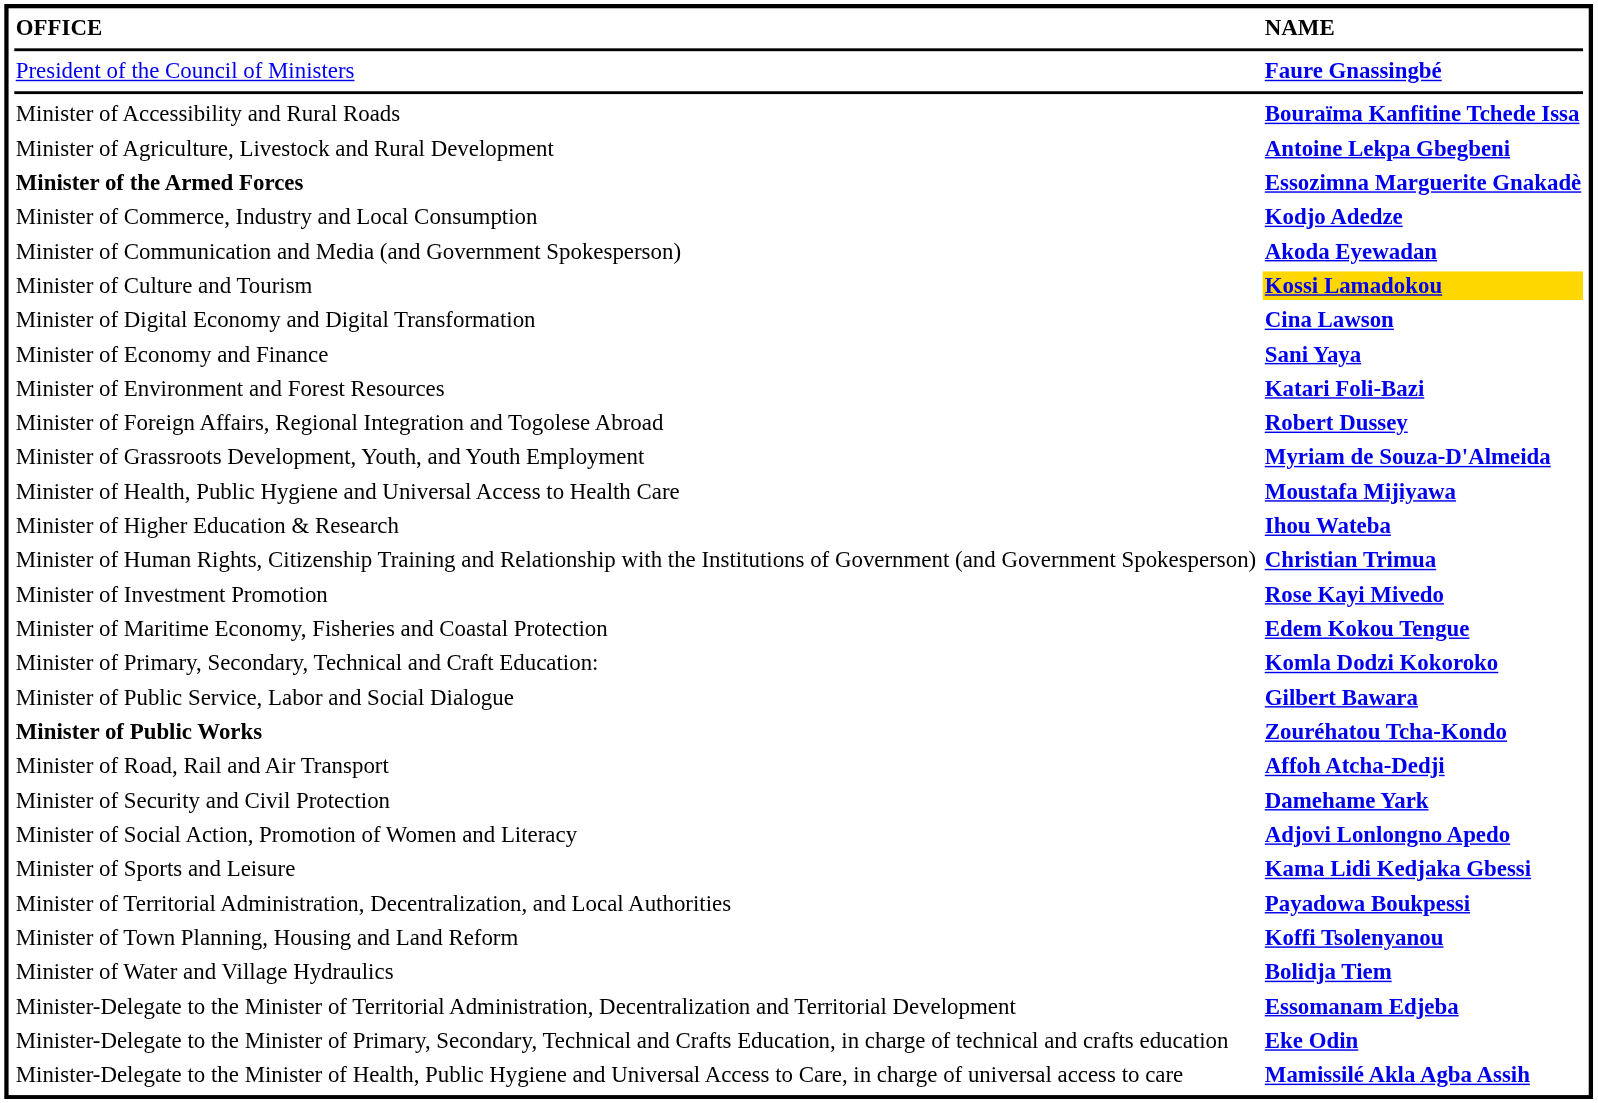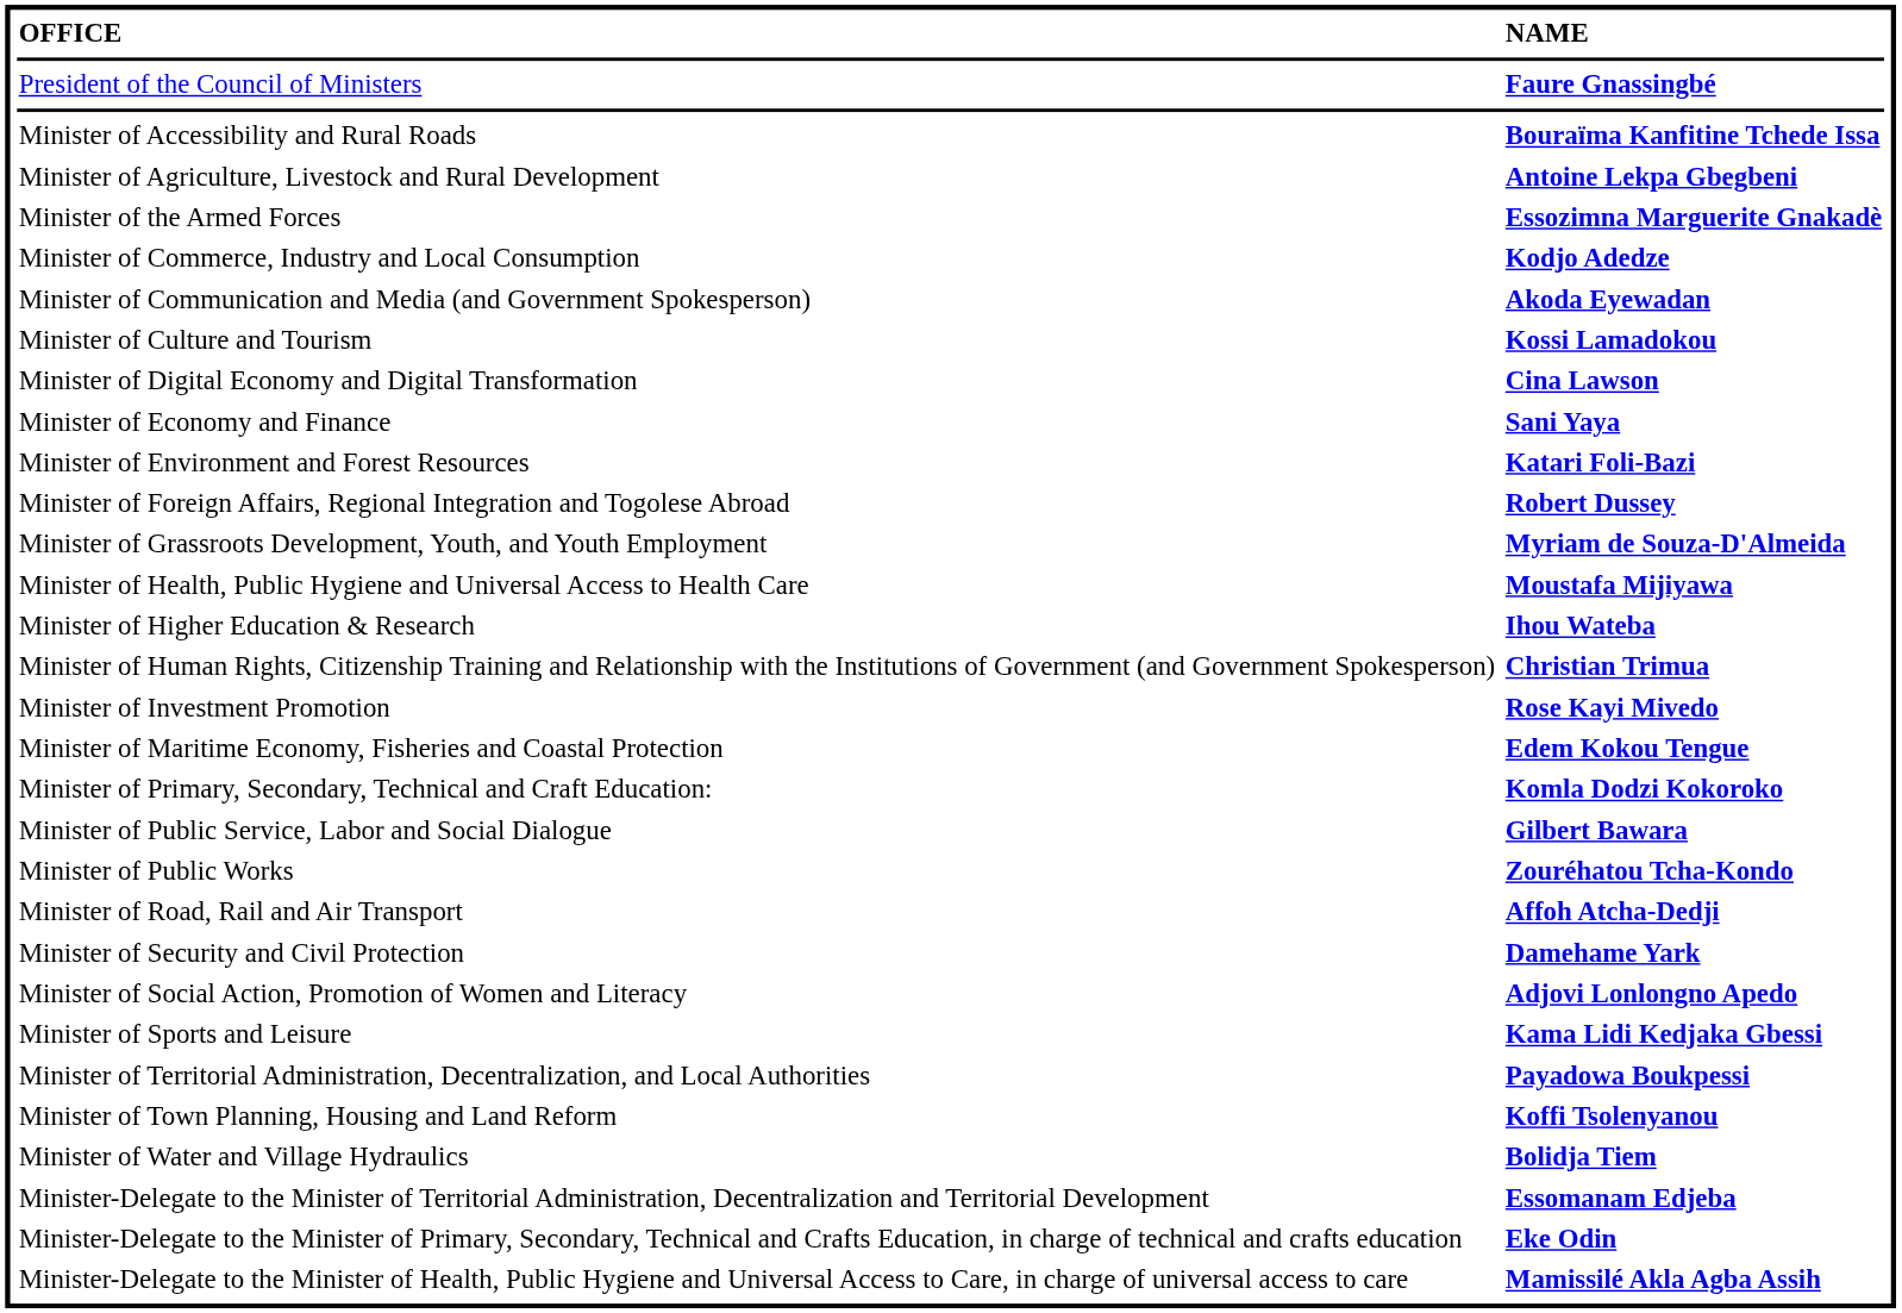Minister of the Armed Forces | OFFICE: bold -> normal
Minister of Culture and Tourism | NAME: gold background -> no background
Minister of Public Works | OFFICE: bold -> normal
